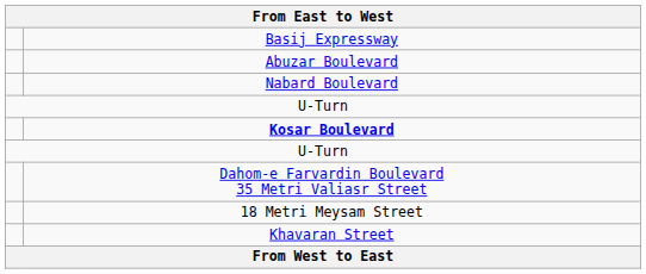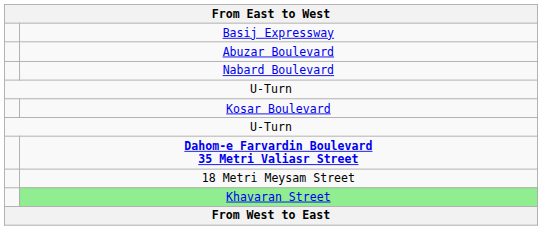Kosar Boulevard | column 2: bold -> normal
Dahom-e Farvardin Boulevard 35 Metri Valiasr Street | column 2: normal -> bold
Khavaran Street | column 2: no background -> lightgreen background
